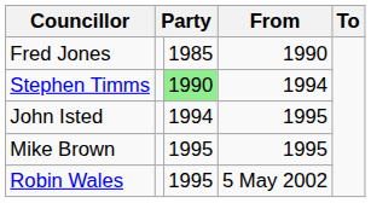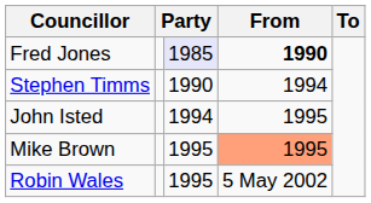Fred Jones | column 3: no background -> lavender background
Fred Jones | From: normal -> bold
Stephen Timms | column 3: lightgreen background -> no background
Mike Brown | From: no background -> lightsalmon background
